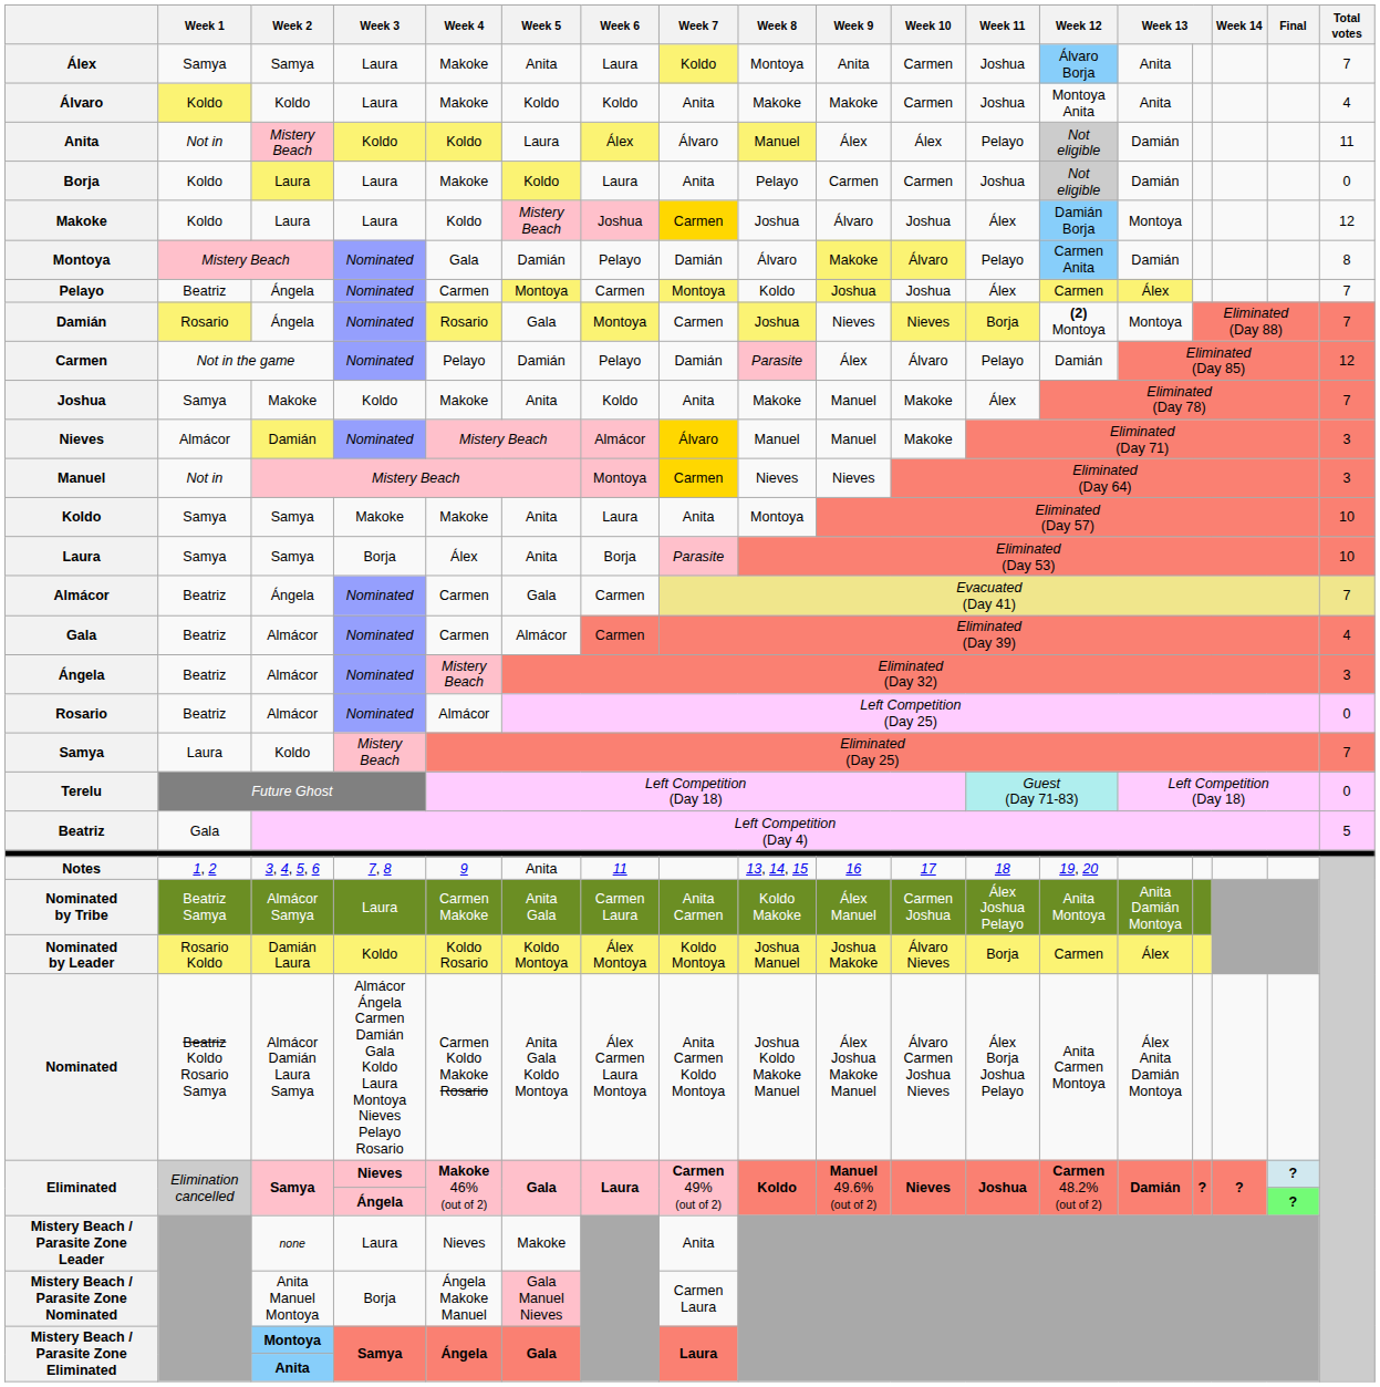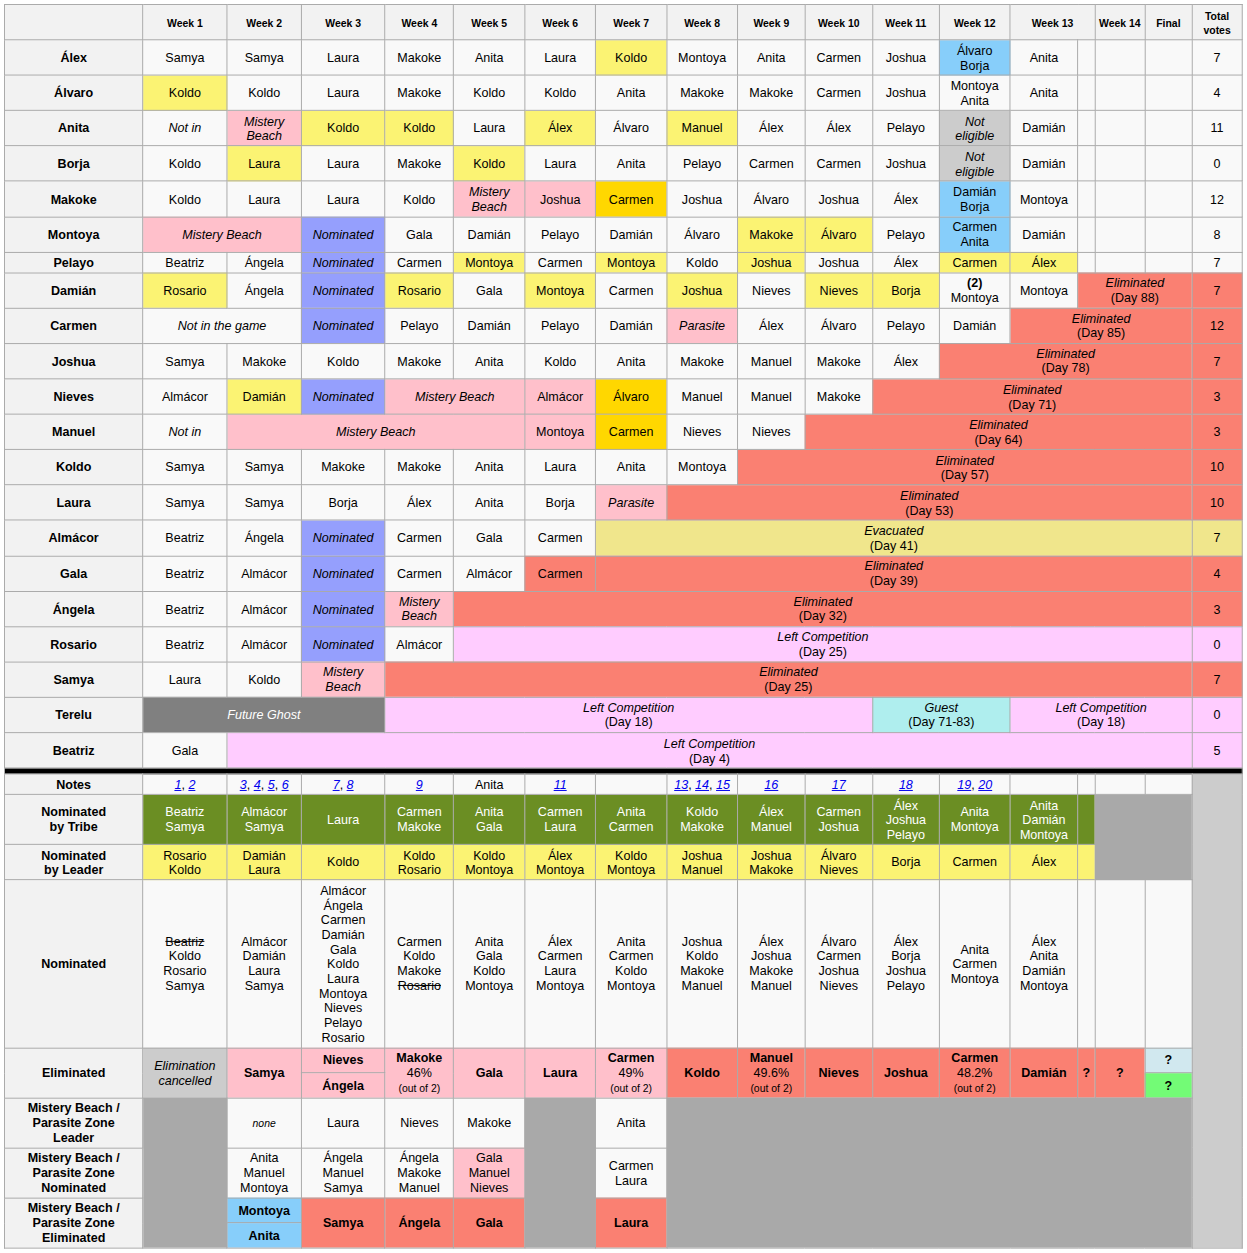Mistery Beach / Parasite Zone Nominated | Week 3: Borja -> Ángela Manuel Samya
